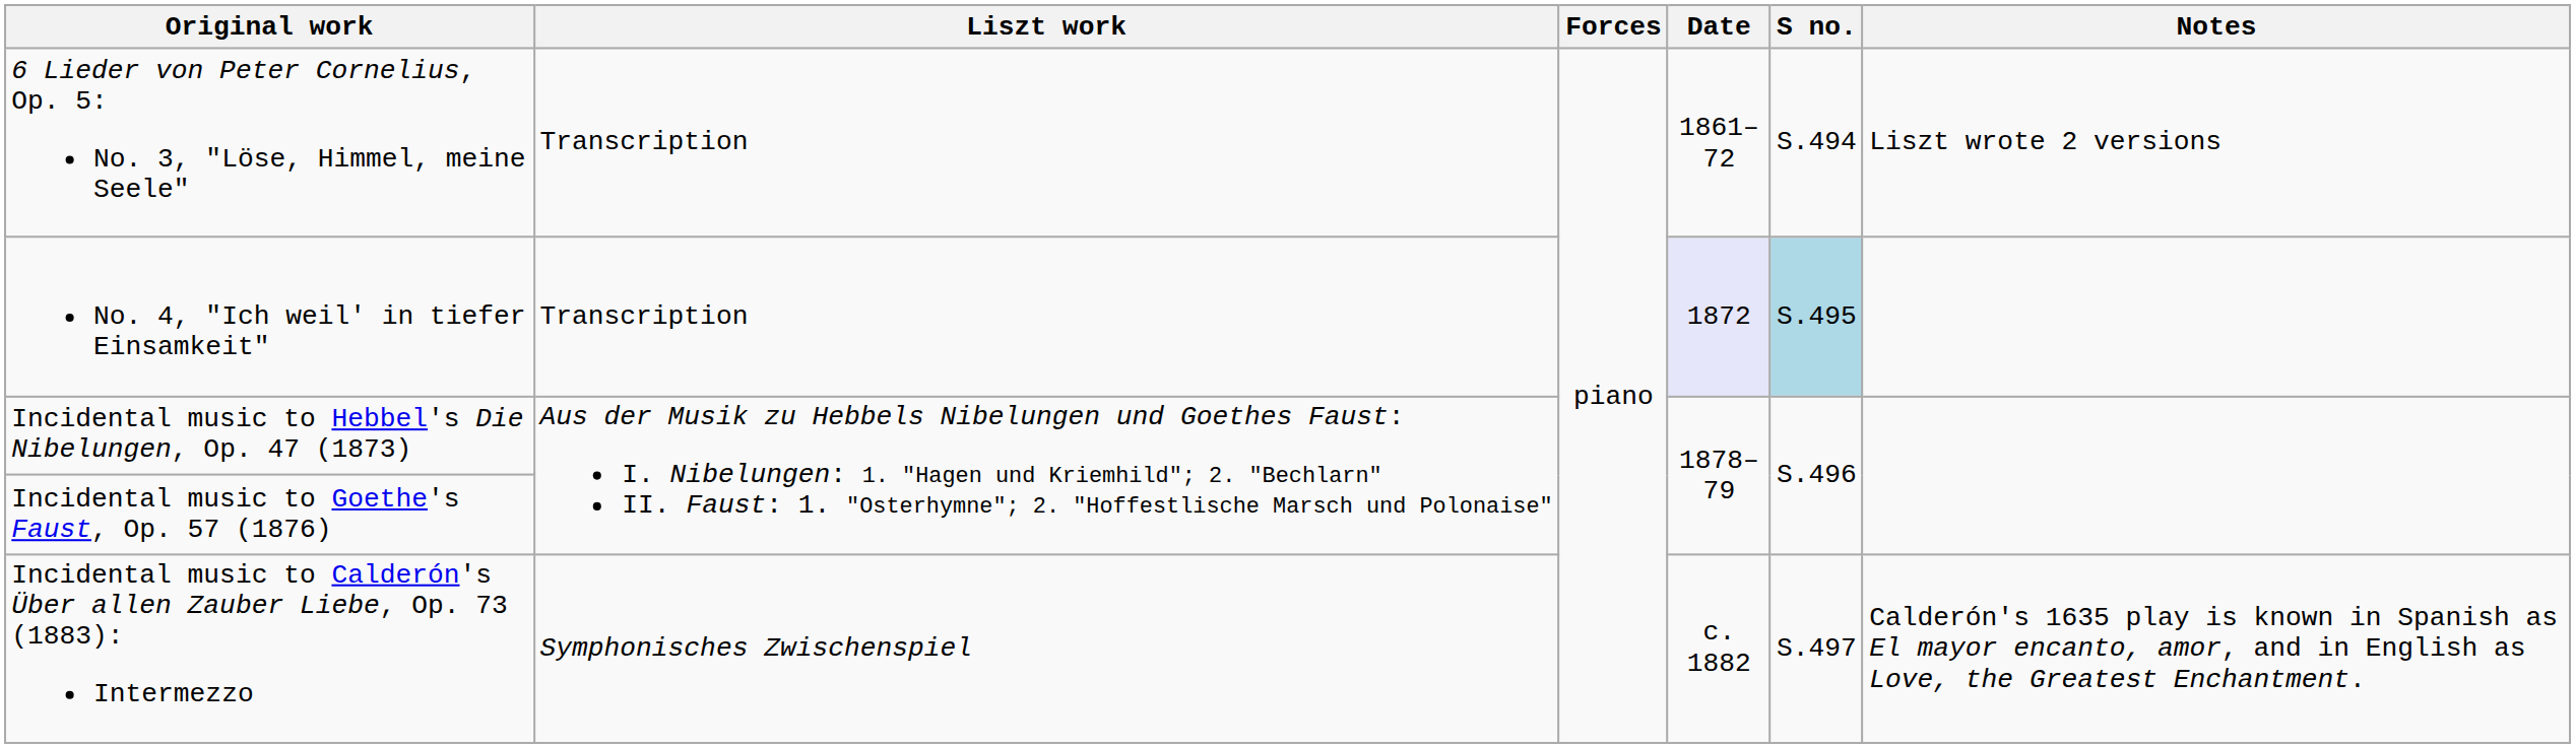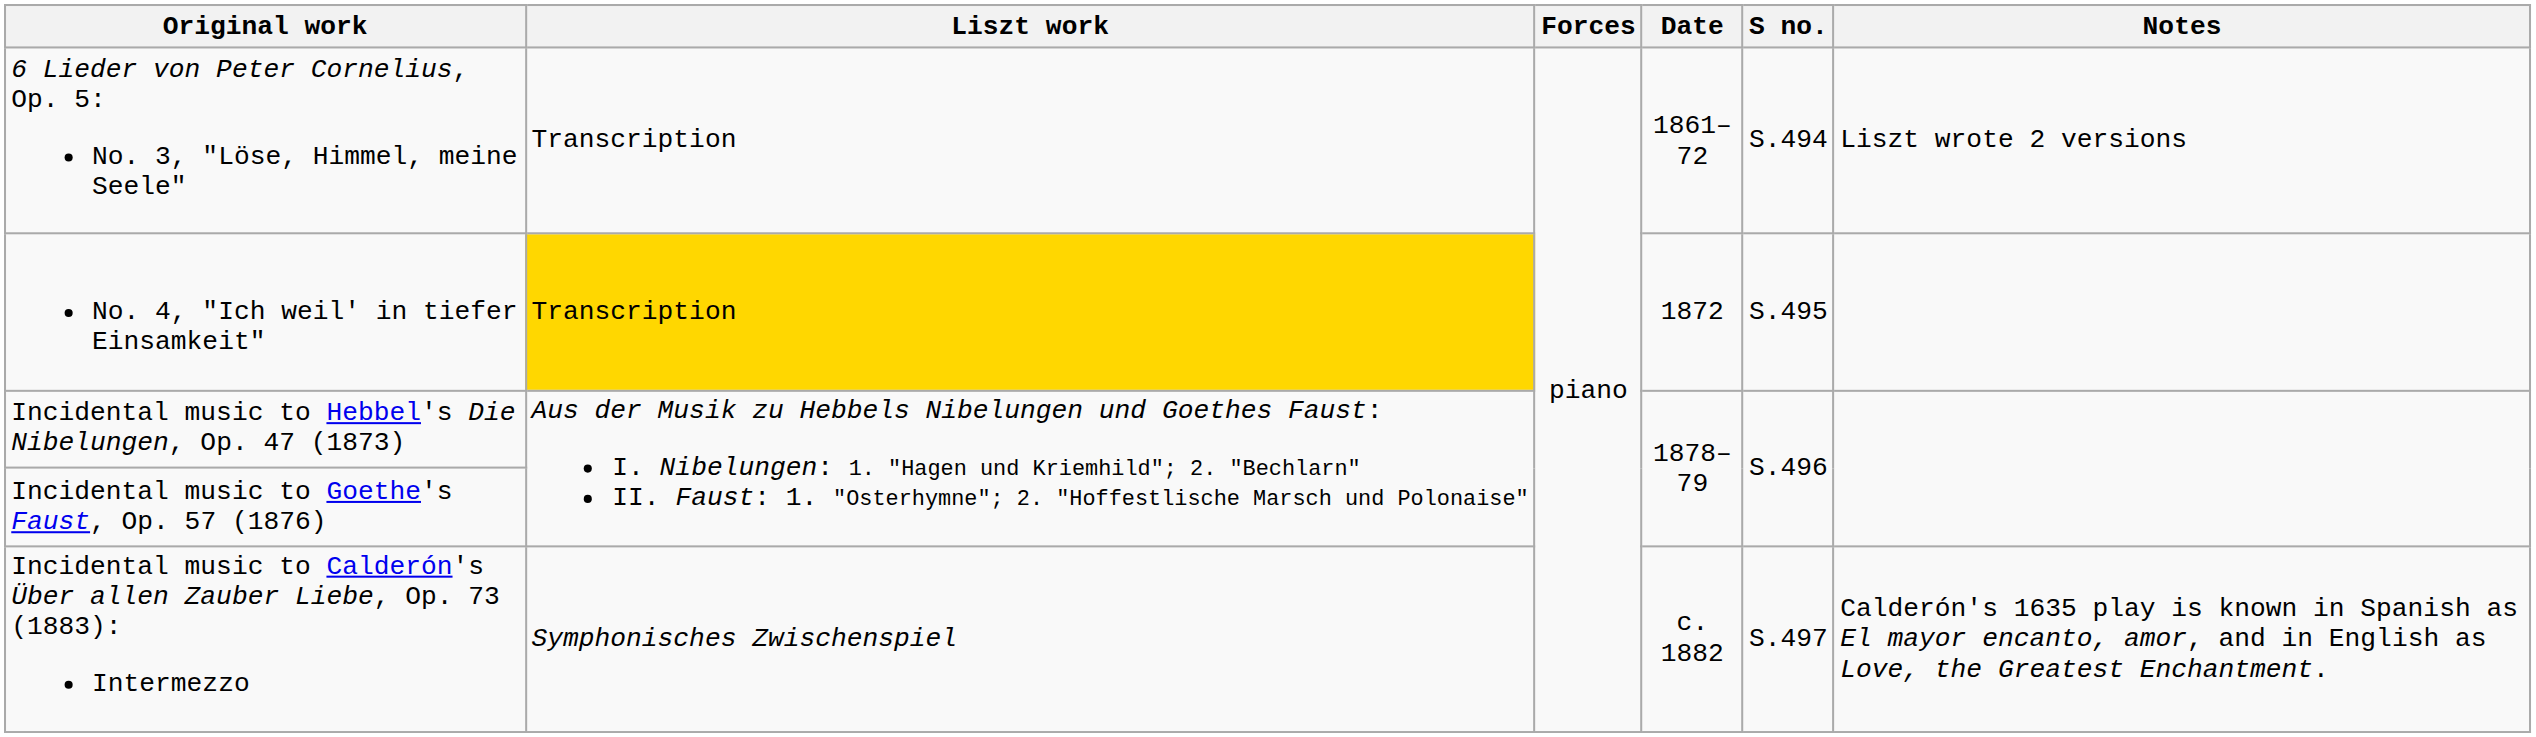No. 4, "Ich weil' in tiefer Einsamkeit" | Liszt work: no background -> gold background
No. 4, "Ich weil' in tiefer Einsamkeit" | Date: lavender background -> no background
No. 4, "Ich weil' in tiefer Einsamkeit" | S no.: lightblue background -> no background
